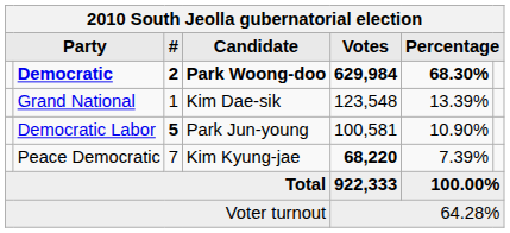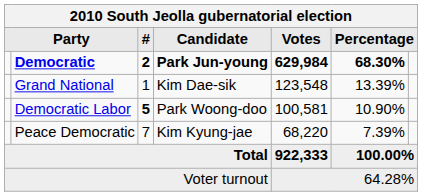Democratic | Candidate: Park Woong-doo -> Park Jun-young
Democratic Labor | Candidate: Park Jun-young -> Park Woong-doo
Peace Democratic | Votes: bold -> normal
